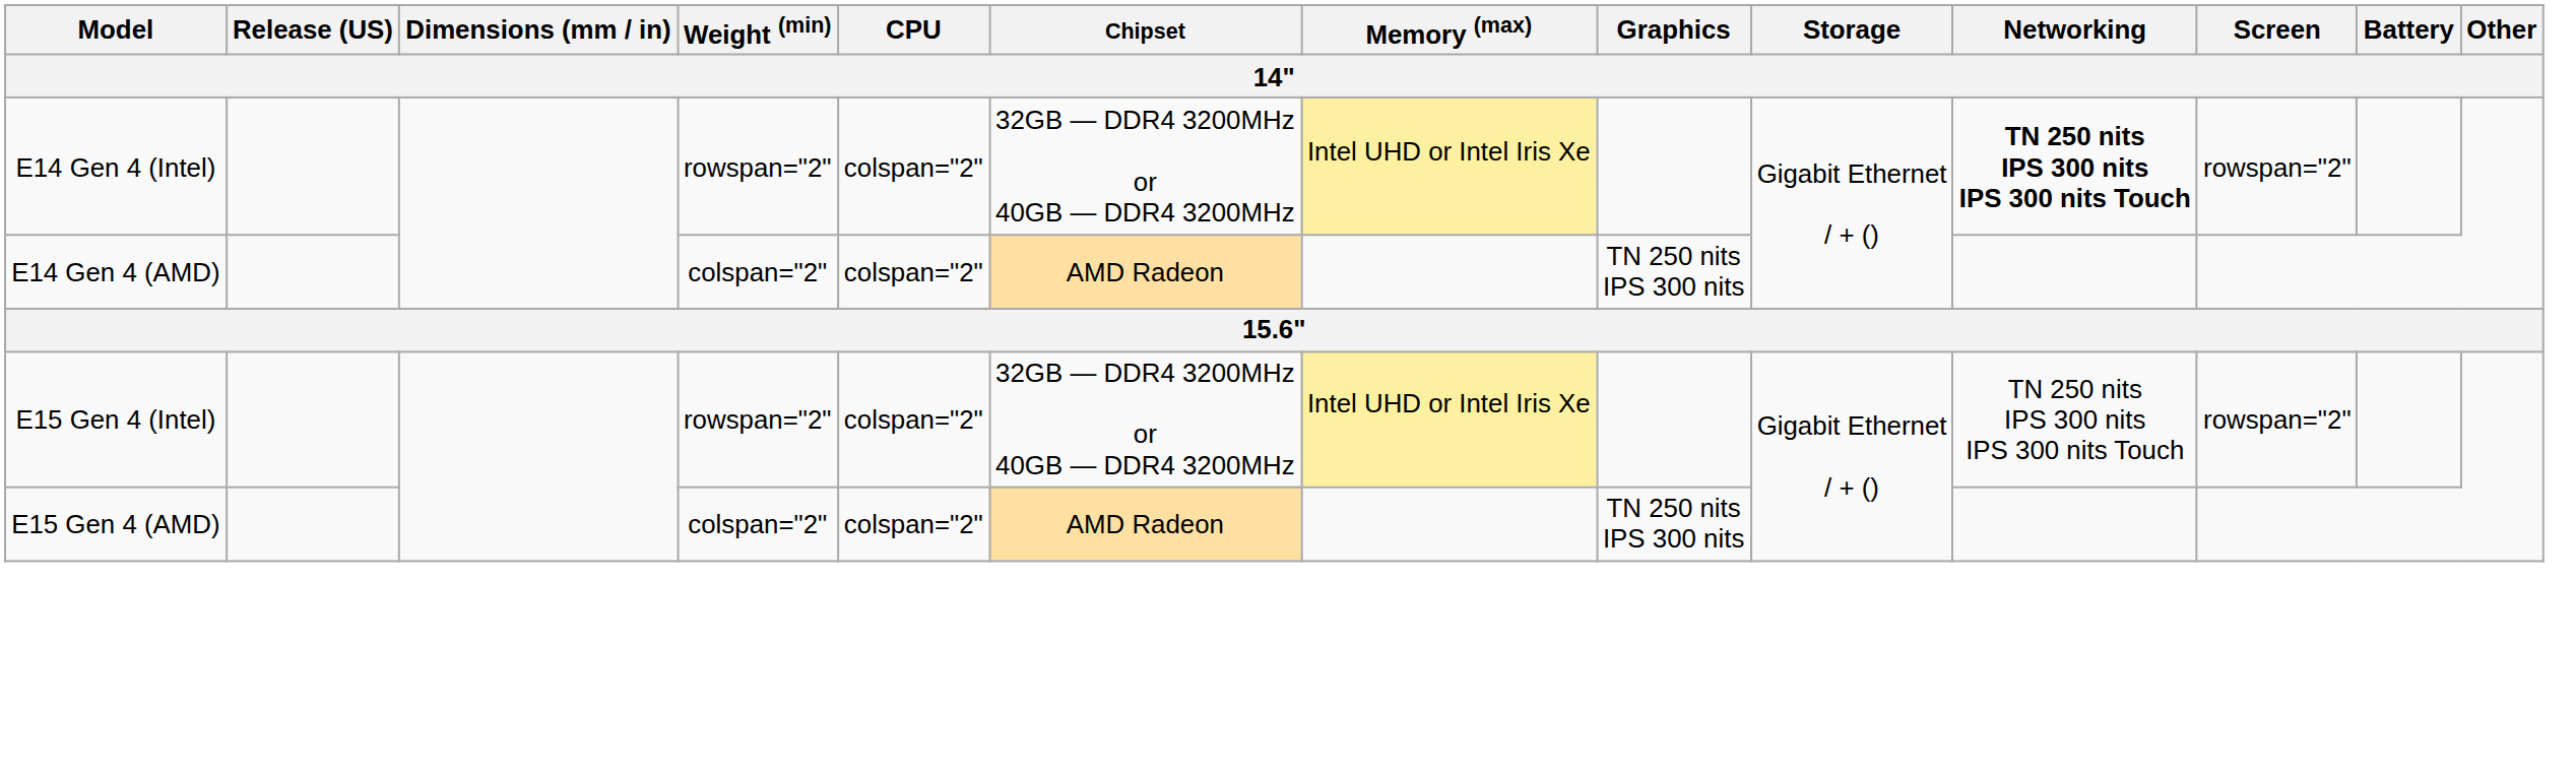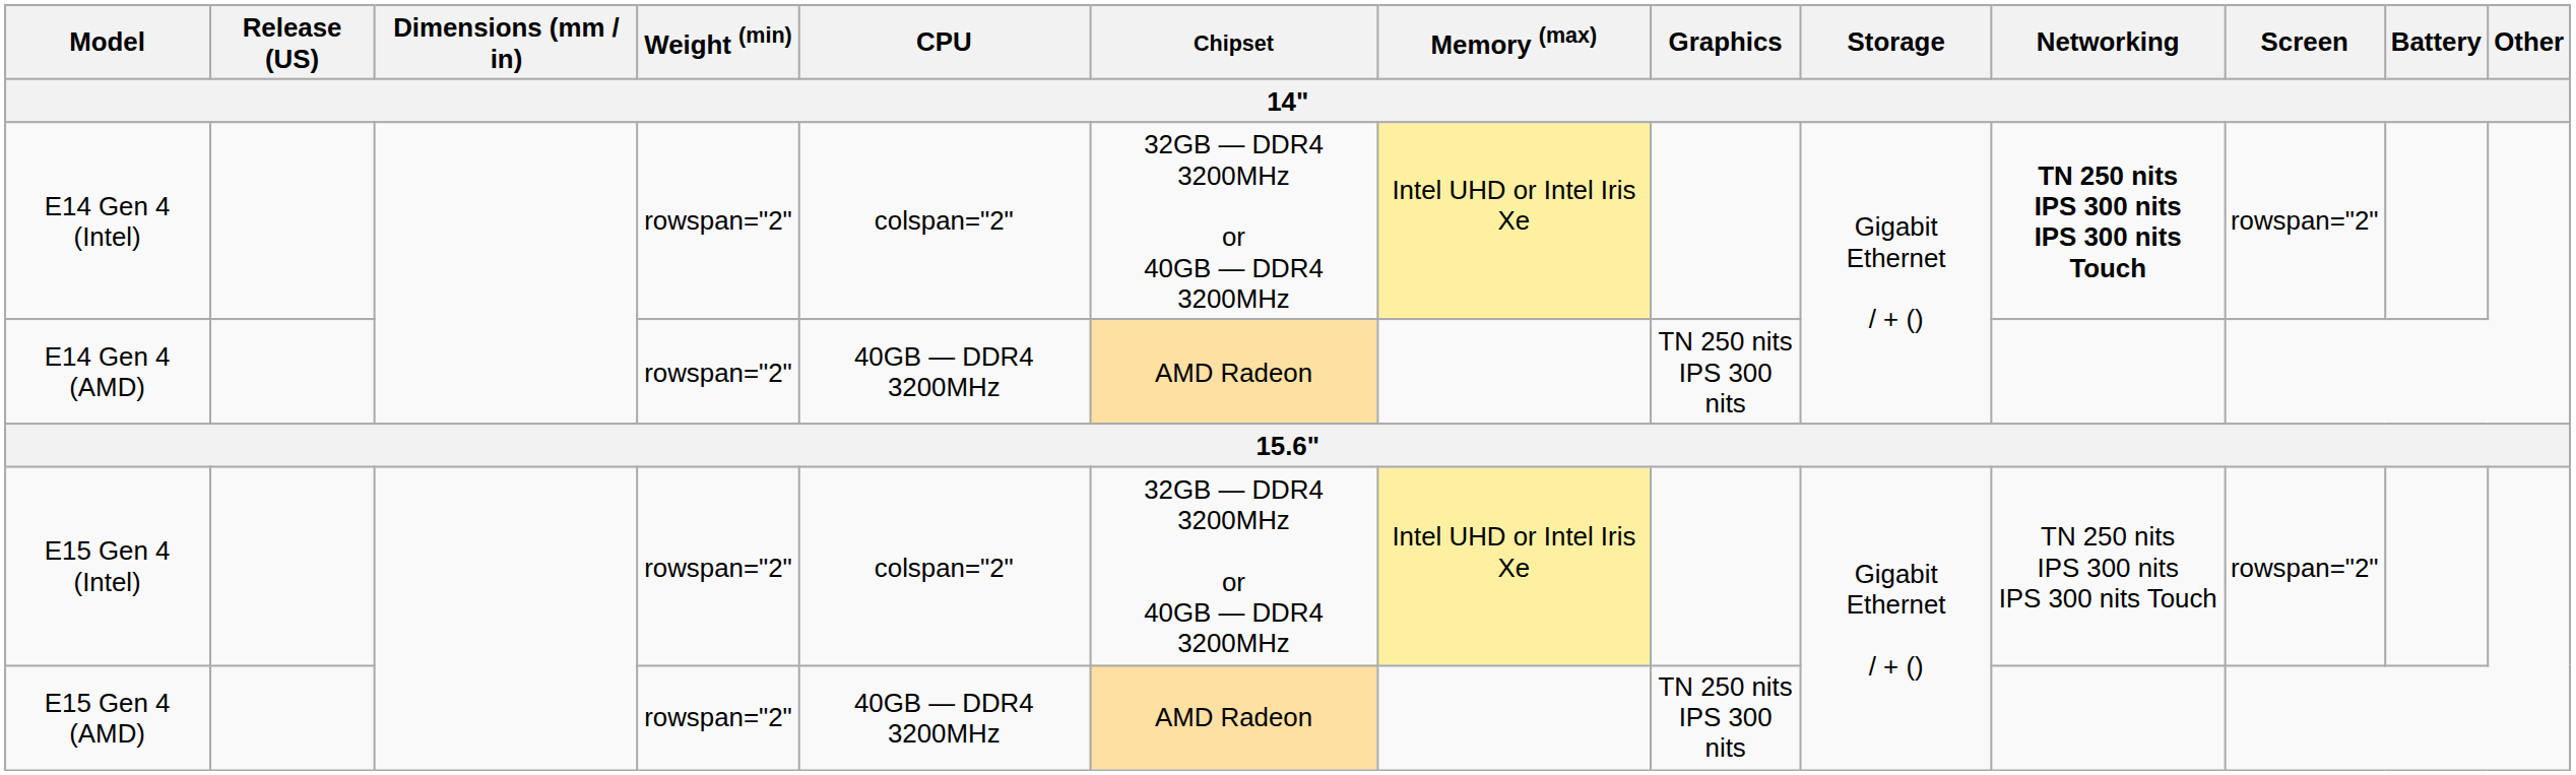E14 Gen 4 (AMD) | Weight (min): colspan="2" -> rowspan="2"
E14 Gen 4 (AMD) | CPU: colspan="2" -> 40GB — DDR4 3200MHz
E15 Gen 4 (AMD) | Weight (min): colspan="2" -> rowspan="2"
E15 Gen 4 (AMD) | CPU: colspan="2" -> 40GB — DDR4 3200MHz
